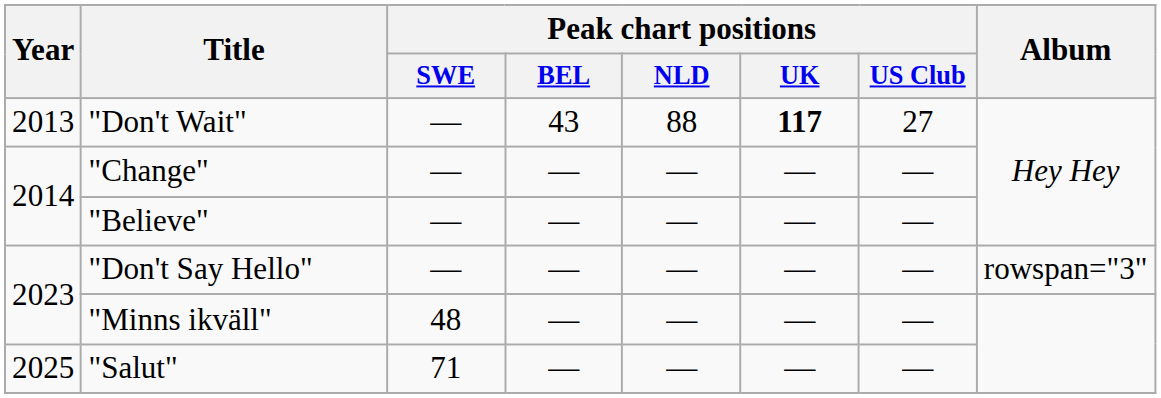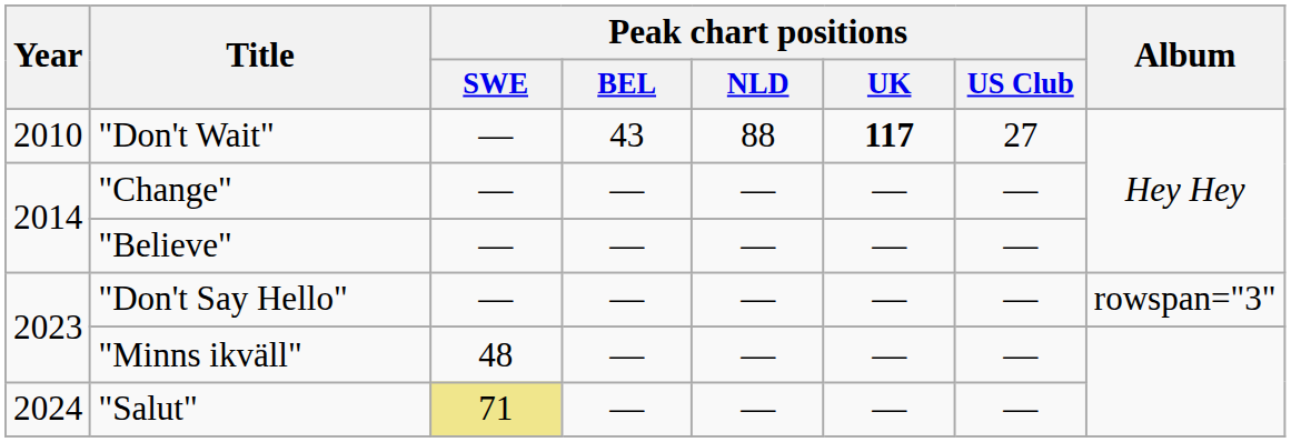"Don't Wait" | Year: 2013 -> 2010
"Salut" | Year: 2025 -> 2024
"Salut" | Peak chart positions / SWE: no background -> khaki background
